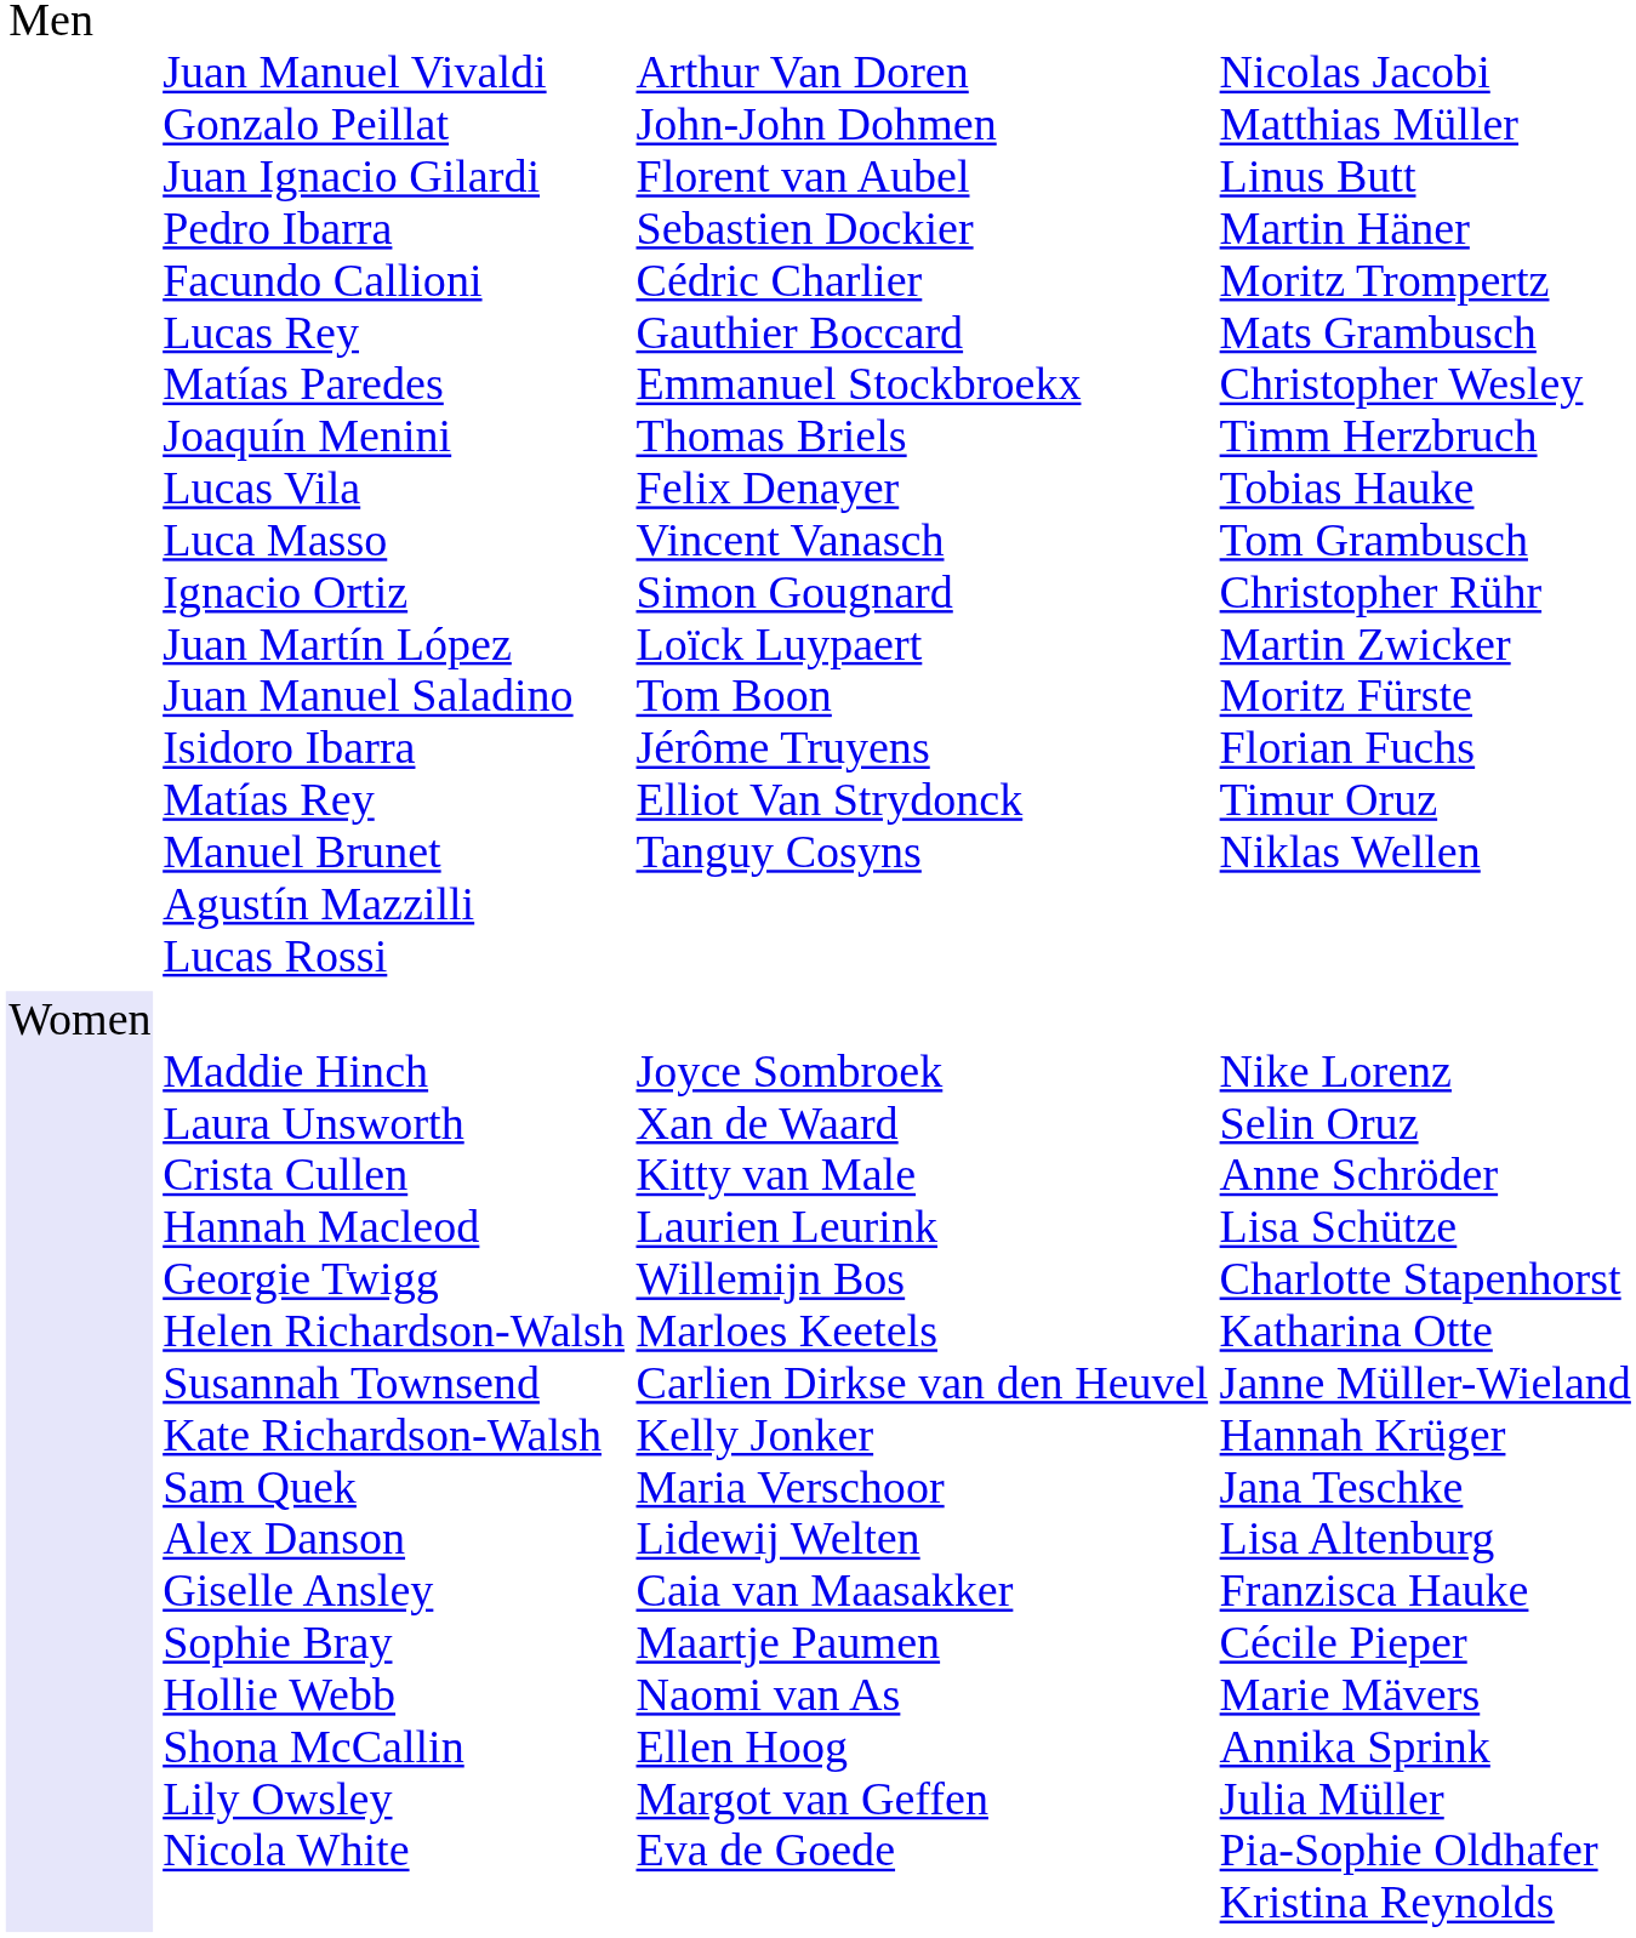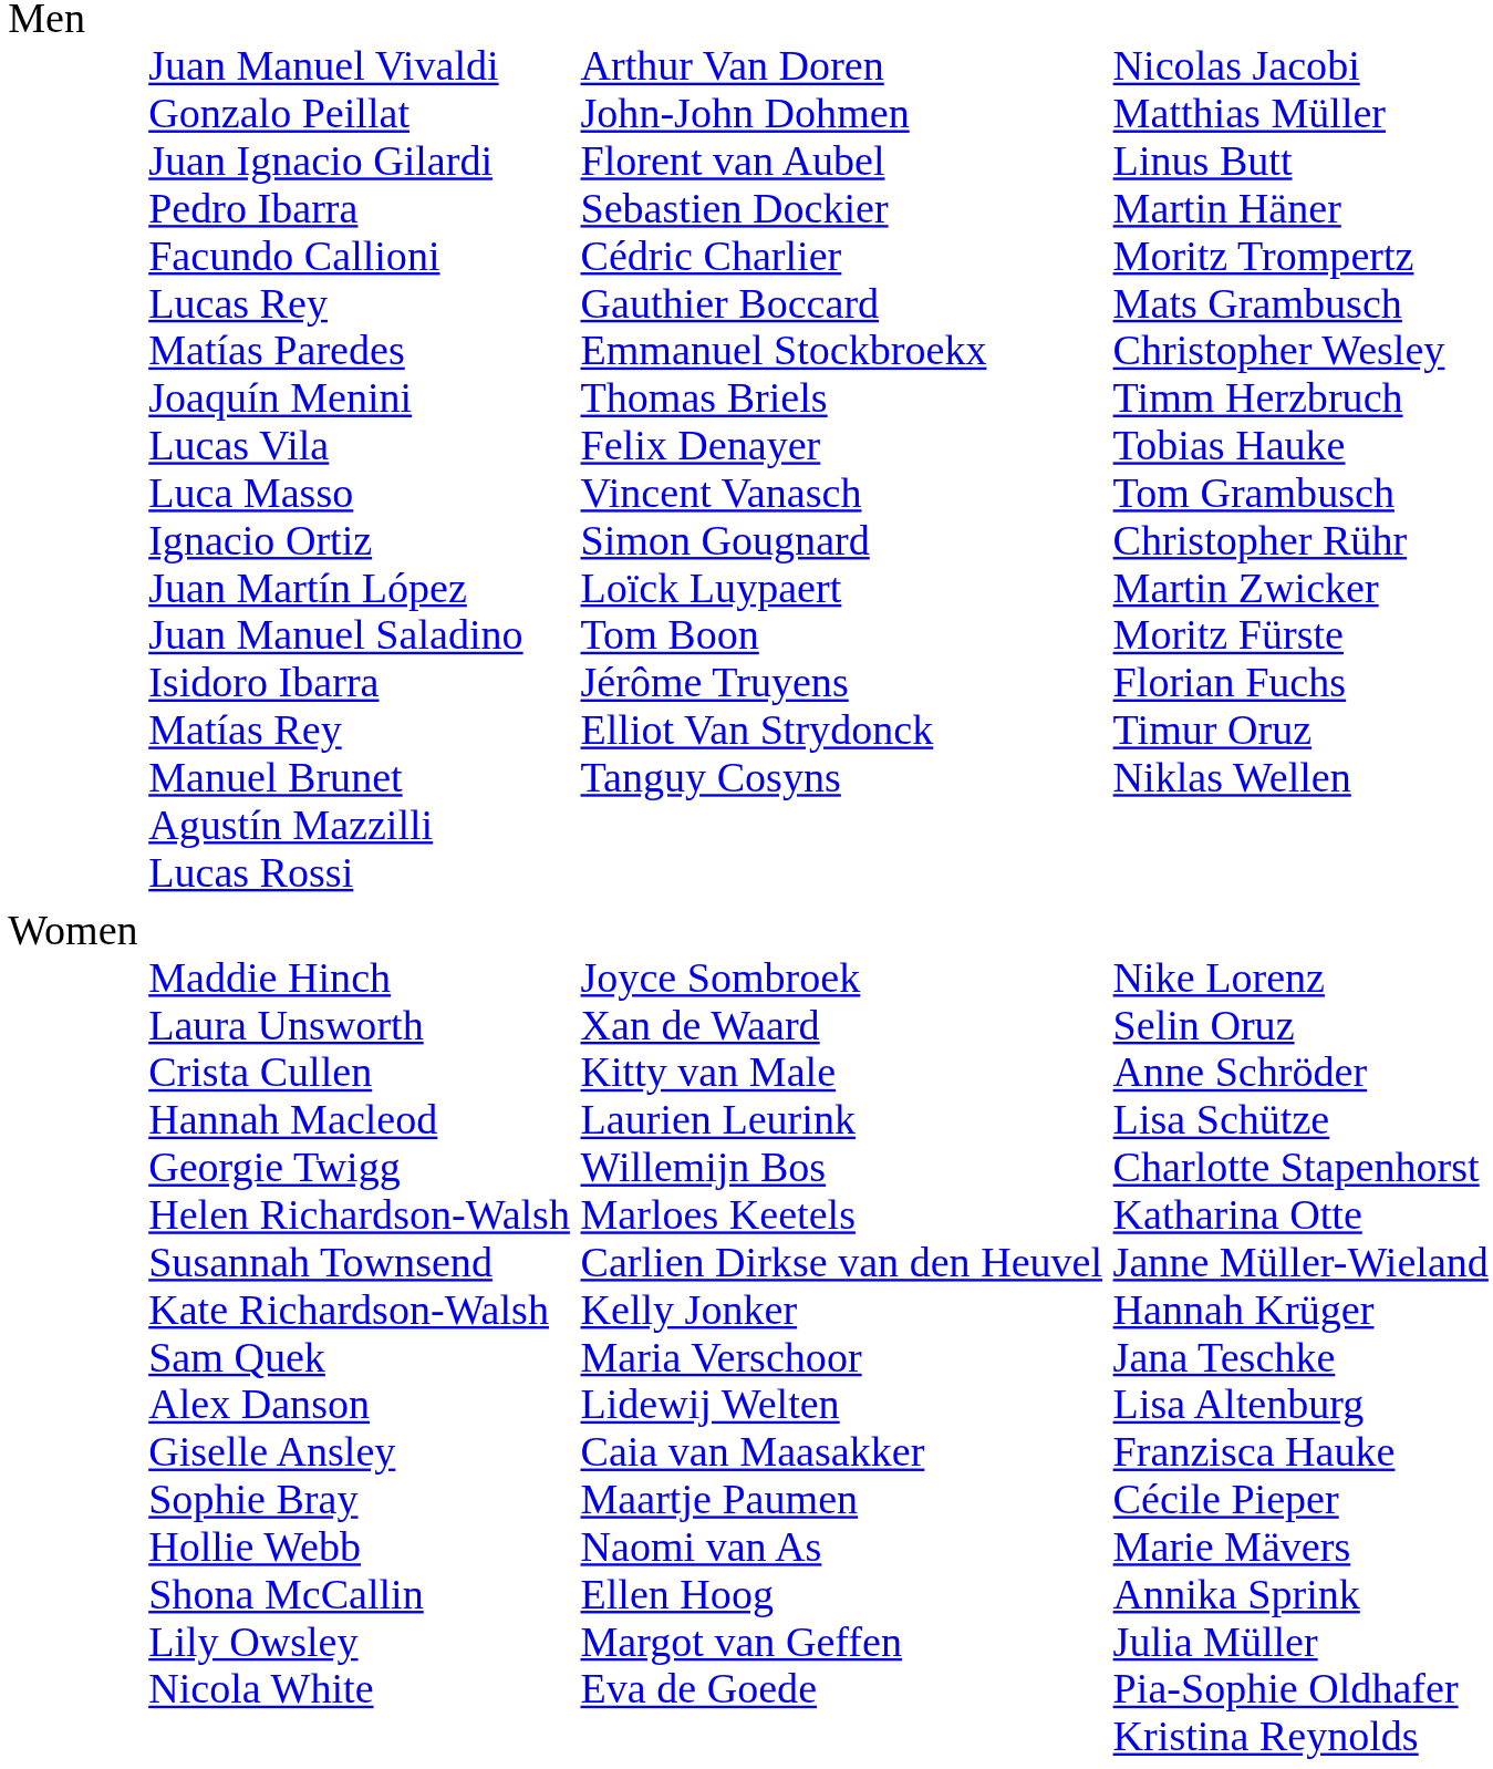Women | column 1: lavender background -> no background
